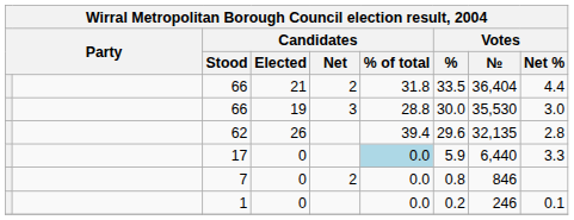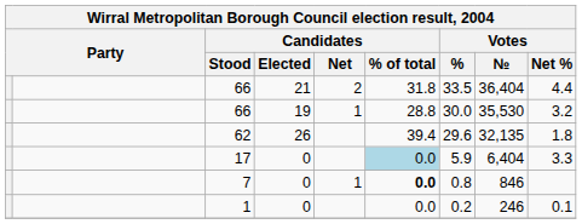66 / 19 | Candidates / Net: 3 -> 1
66 / 19 | Votes / Net %: 3.0 -> 3.2
62 | Votes / Net %: 2.8 -> 1.8
17 | Votes / №: 6,440 -> 6,404
7 | Candidates / Net: 2 -> 1
7 | Candidates / % of total: normal -> bold
